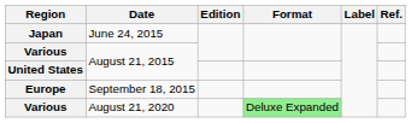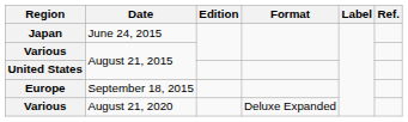Various / August 21, 2020 | Format: lightgreen background -> no background
